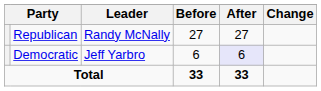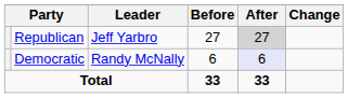Republican | Leader: Randy McNally -> Jeff Yarbro
Republican | After: no background -> lightgrey background
Democratic | Leader: Jeff Yarbro -> Randy McNally
